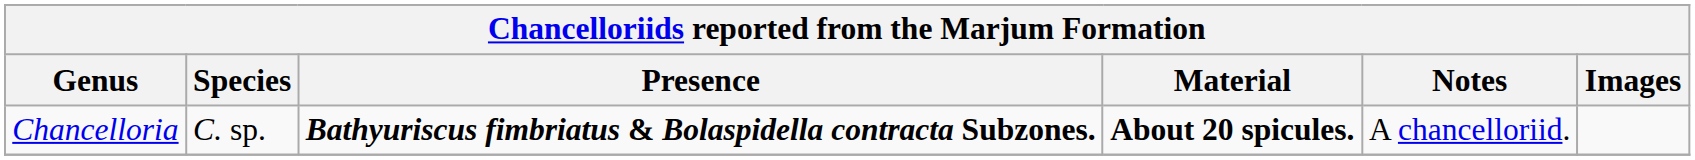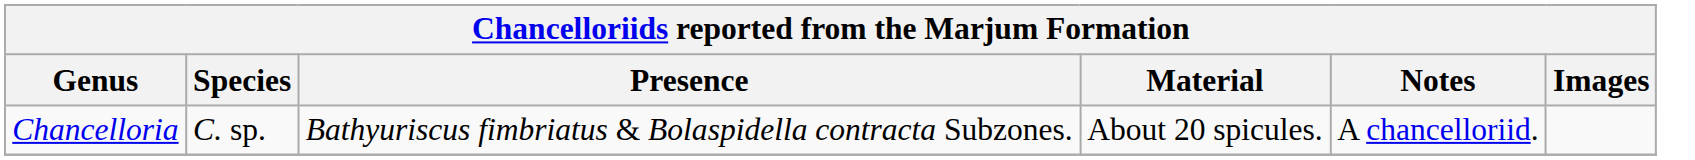Chancelloria | Presence: bold -> normal
Chancelloria | Material: bold -> normal
